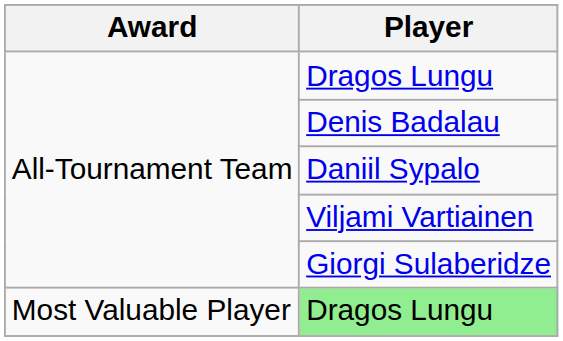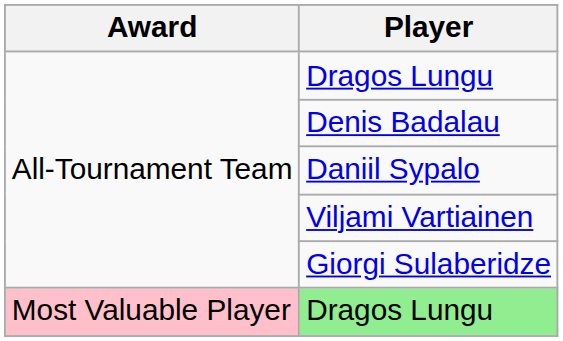row 7 | Award: no background -> pink background
